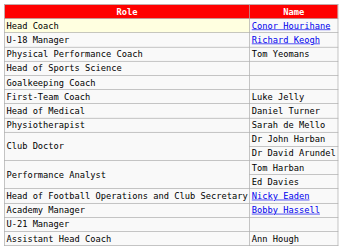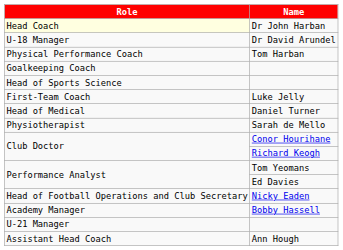row 2 | Name: Conor Hourihane -> Dr John Harban
row 3 | Name: Richard Keogh -> Dr David Arundel
row 4 | Name: Tom Yeomans -> Tom Harban
row 5 | Role: Head of Sports Science -> Goalkeeping Coach
row 6 | Role: Goalkeeping Coach -> Head of Sports Science
row 10 | Name: Dr John Harban -> Conor Hourihane
row 11 | Name: Dr David Arundel -> Richard Keogh
row 12 | Name: Tom Harban -> Tom Yeomans
